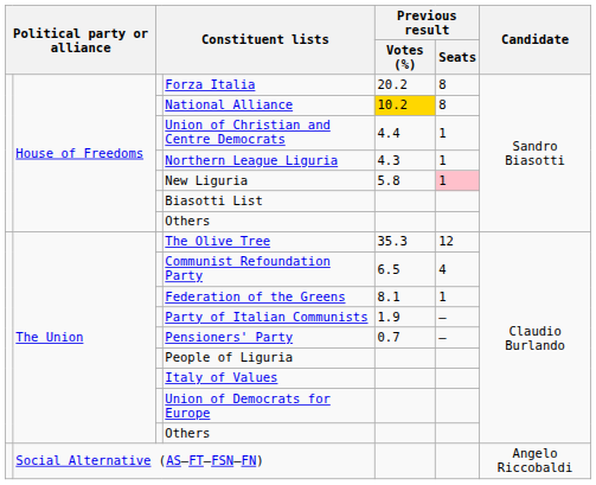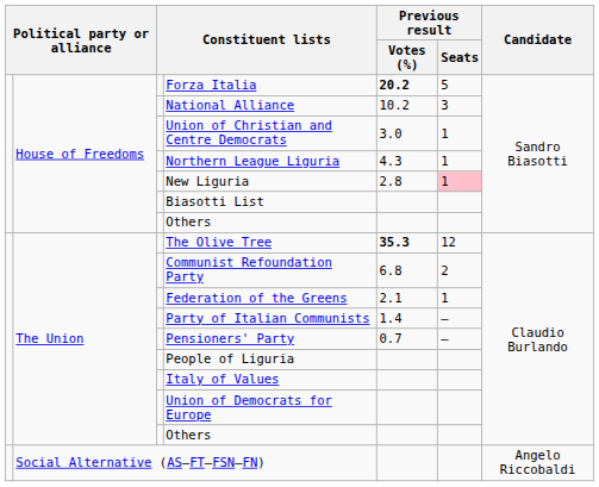Forza Italia | Previous result / Votes (%): normal -> bold
Forza Italia | Previous result / Seats: 8 -> 5
National Alliance | Previous result / Votes (%): gold background -> no background
National Alliance | Previous result / Seats: 8 -> 3
Union of Christian and Centre Democrats | Previous result / Votes (%): 4.4 -> 3.0
New Liguria | Previous result / Votes (%): 5.8 -> 2.8
The Olive Tree | Previous result / Votes (%): normal -> bold
Communist Refoundation Party | Previous result / Votes (%): 6.5 -> 6.8
Communist Refoundation Party | Previous result / Seats: 4 -> 2
Federation of the Greens | Previous result / Votes (%): 8.1 -> 2.1
Party of Italian Communists | Previous result / Votes (%): 1.9 -> 1.4
